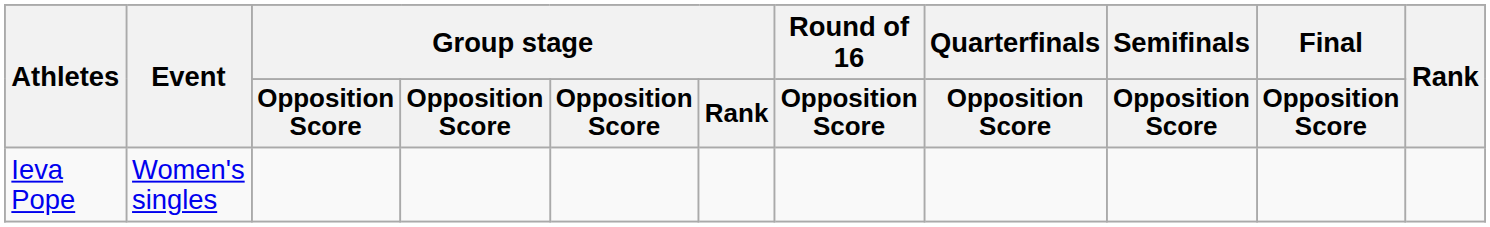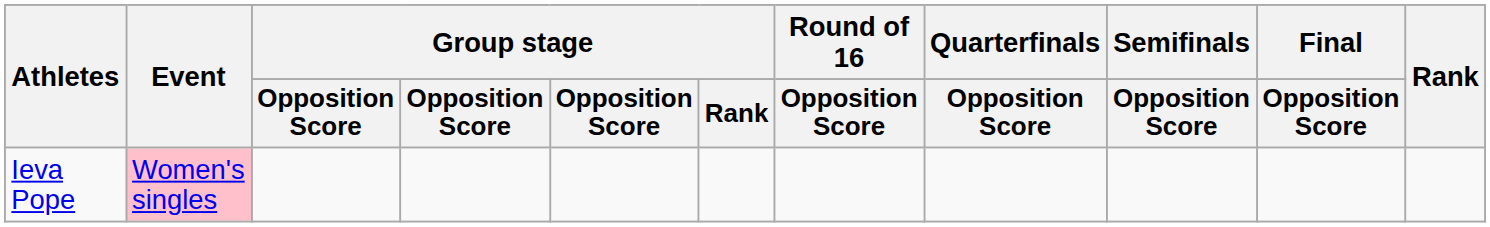Ieva Pope | Event: no background -> pink background
